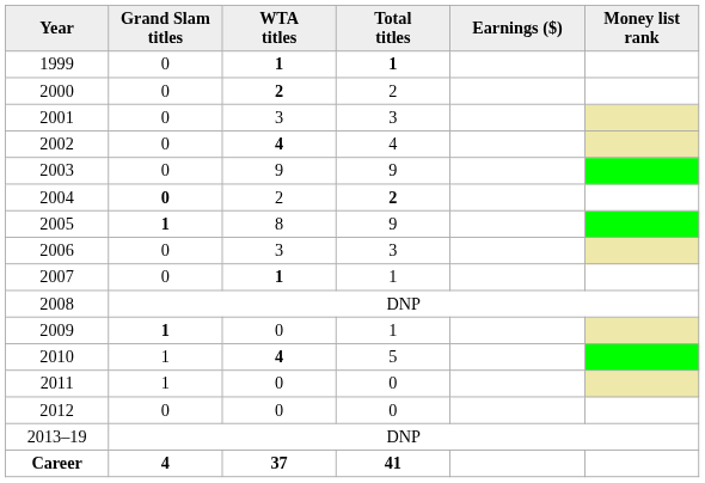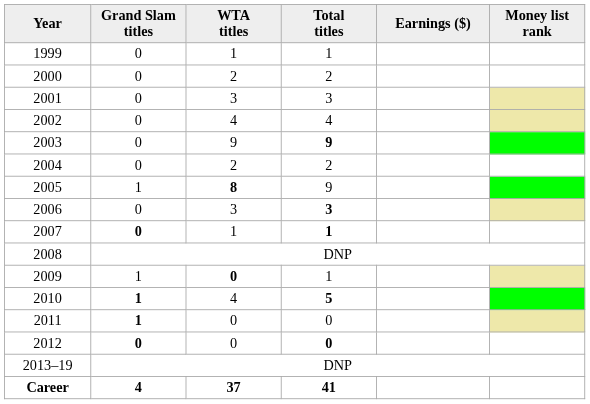1999 | column 3: bold -> normal
1999 | column 4: bold -> normal
2000 | column 3: bold -> normal
2002 | column 3: bold -> normal
2003 | column 4: normal -> bold
2004 | column 2: bold -> normal
2004 | column 4: bold -> normal
2005 | column 2: bold -> normal
2005 | column 3: normal -> bold
2006 | column 4: normal -> bold
2007 | column 2: normal -> bold
2007 | column 3: bold -> normal
2007 | column 4: normal -> bold
2009 | column 2: bold -> normal
2009 | column 3: normal -> bold
2010 | column 2: normal -> bold
2010 | column 3: bold -> normal
2010 | column 4: normal -> bold
2011 | column 2: normal -> bold
2012 | column 2: normal -> bold
2012 | column 4: normal -> bold
